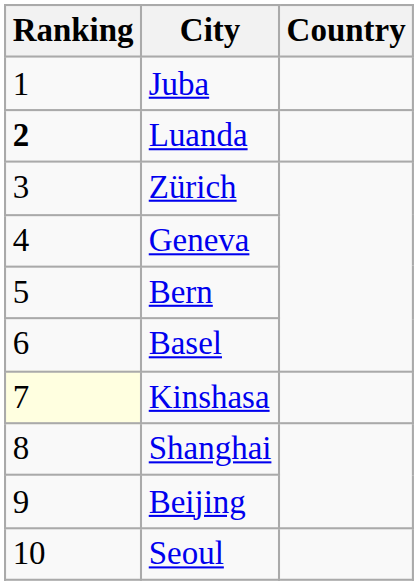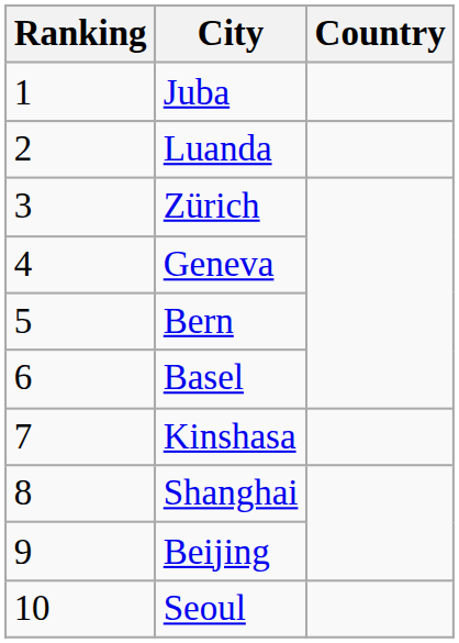Luanda | Ranking: bold -> normal
Kinshasa | Ranking: lightyellow background -> no background
